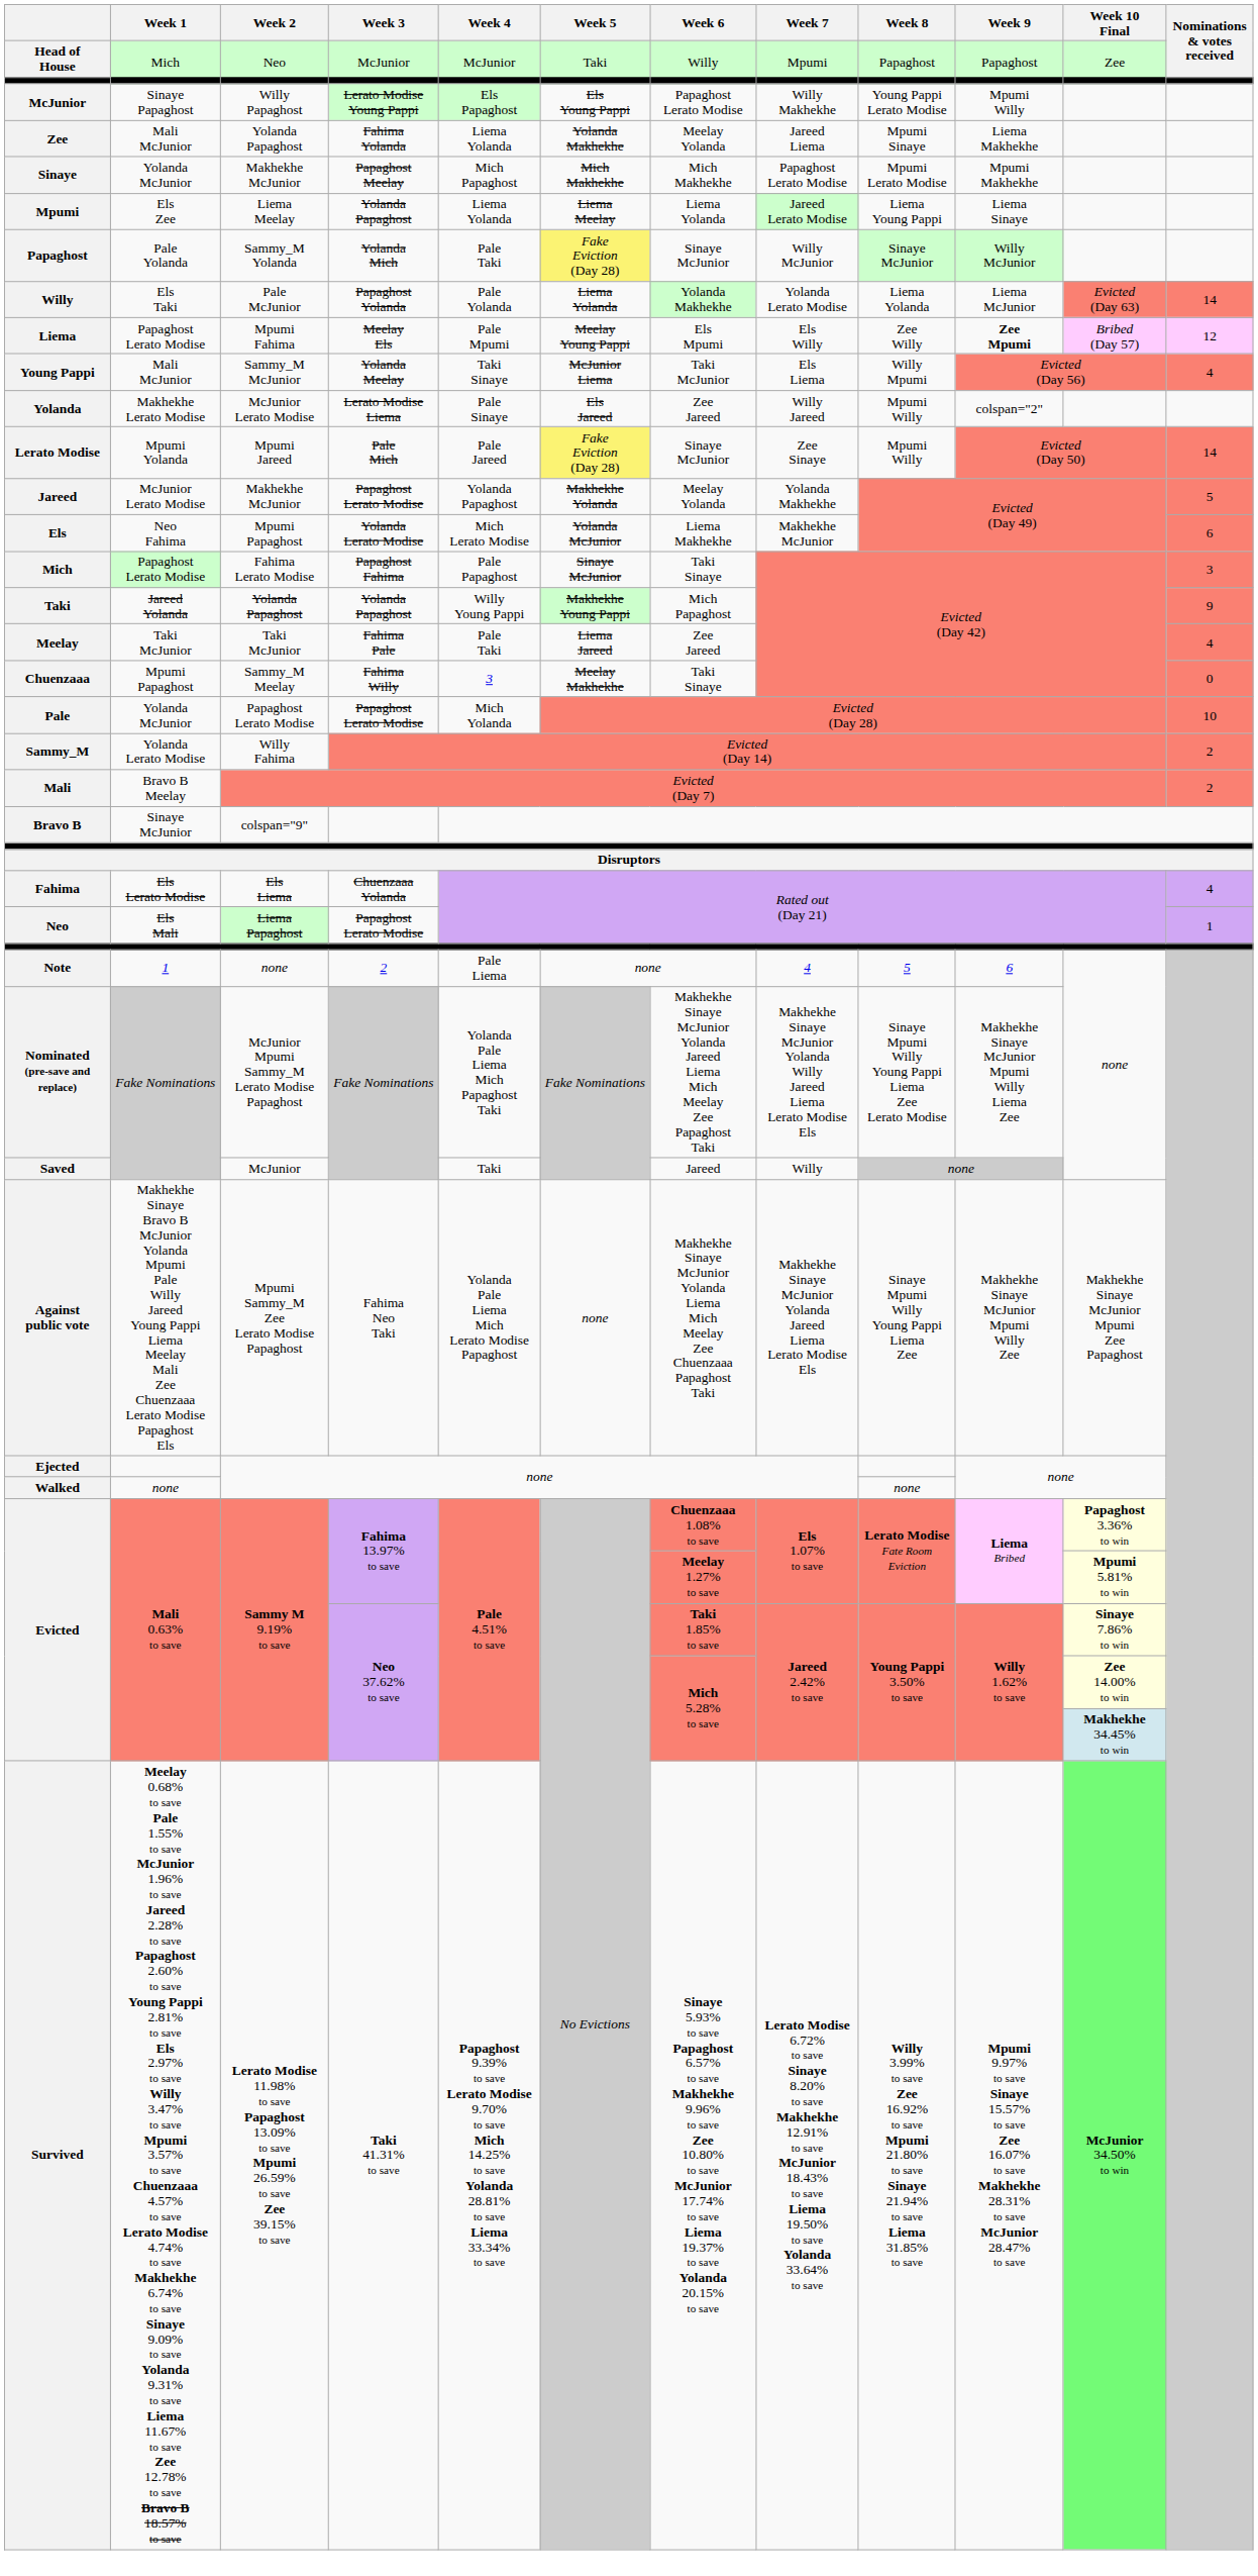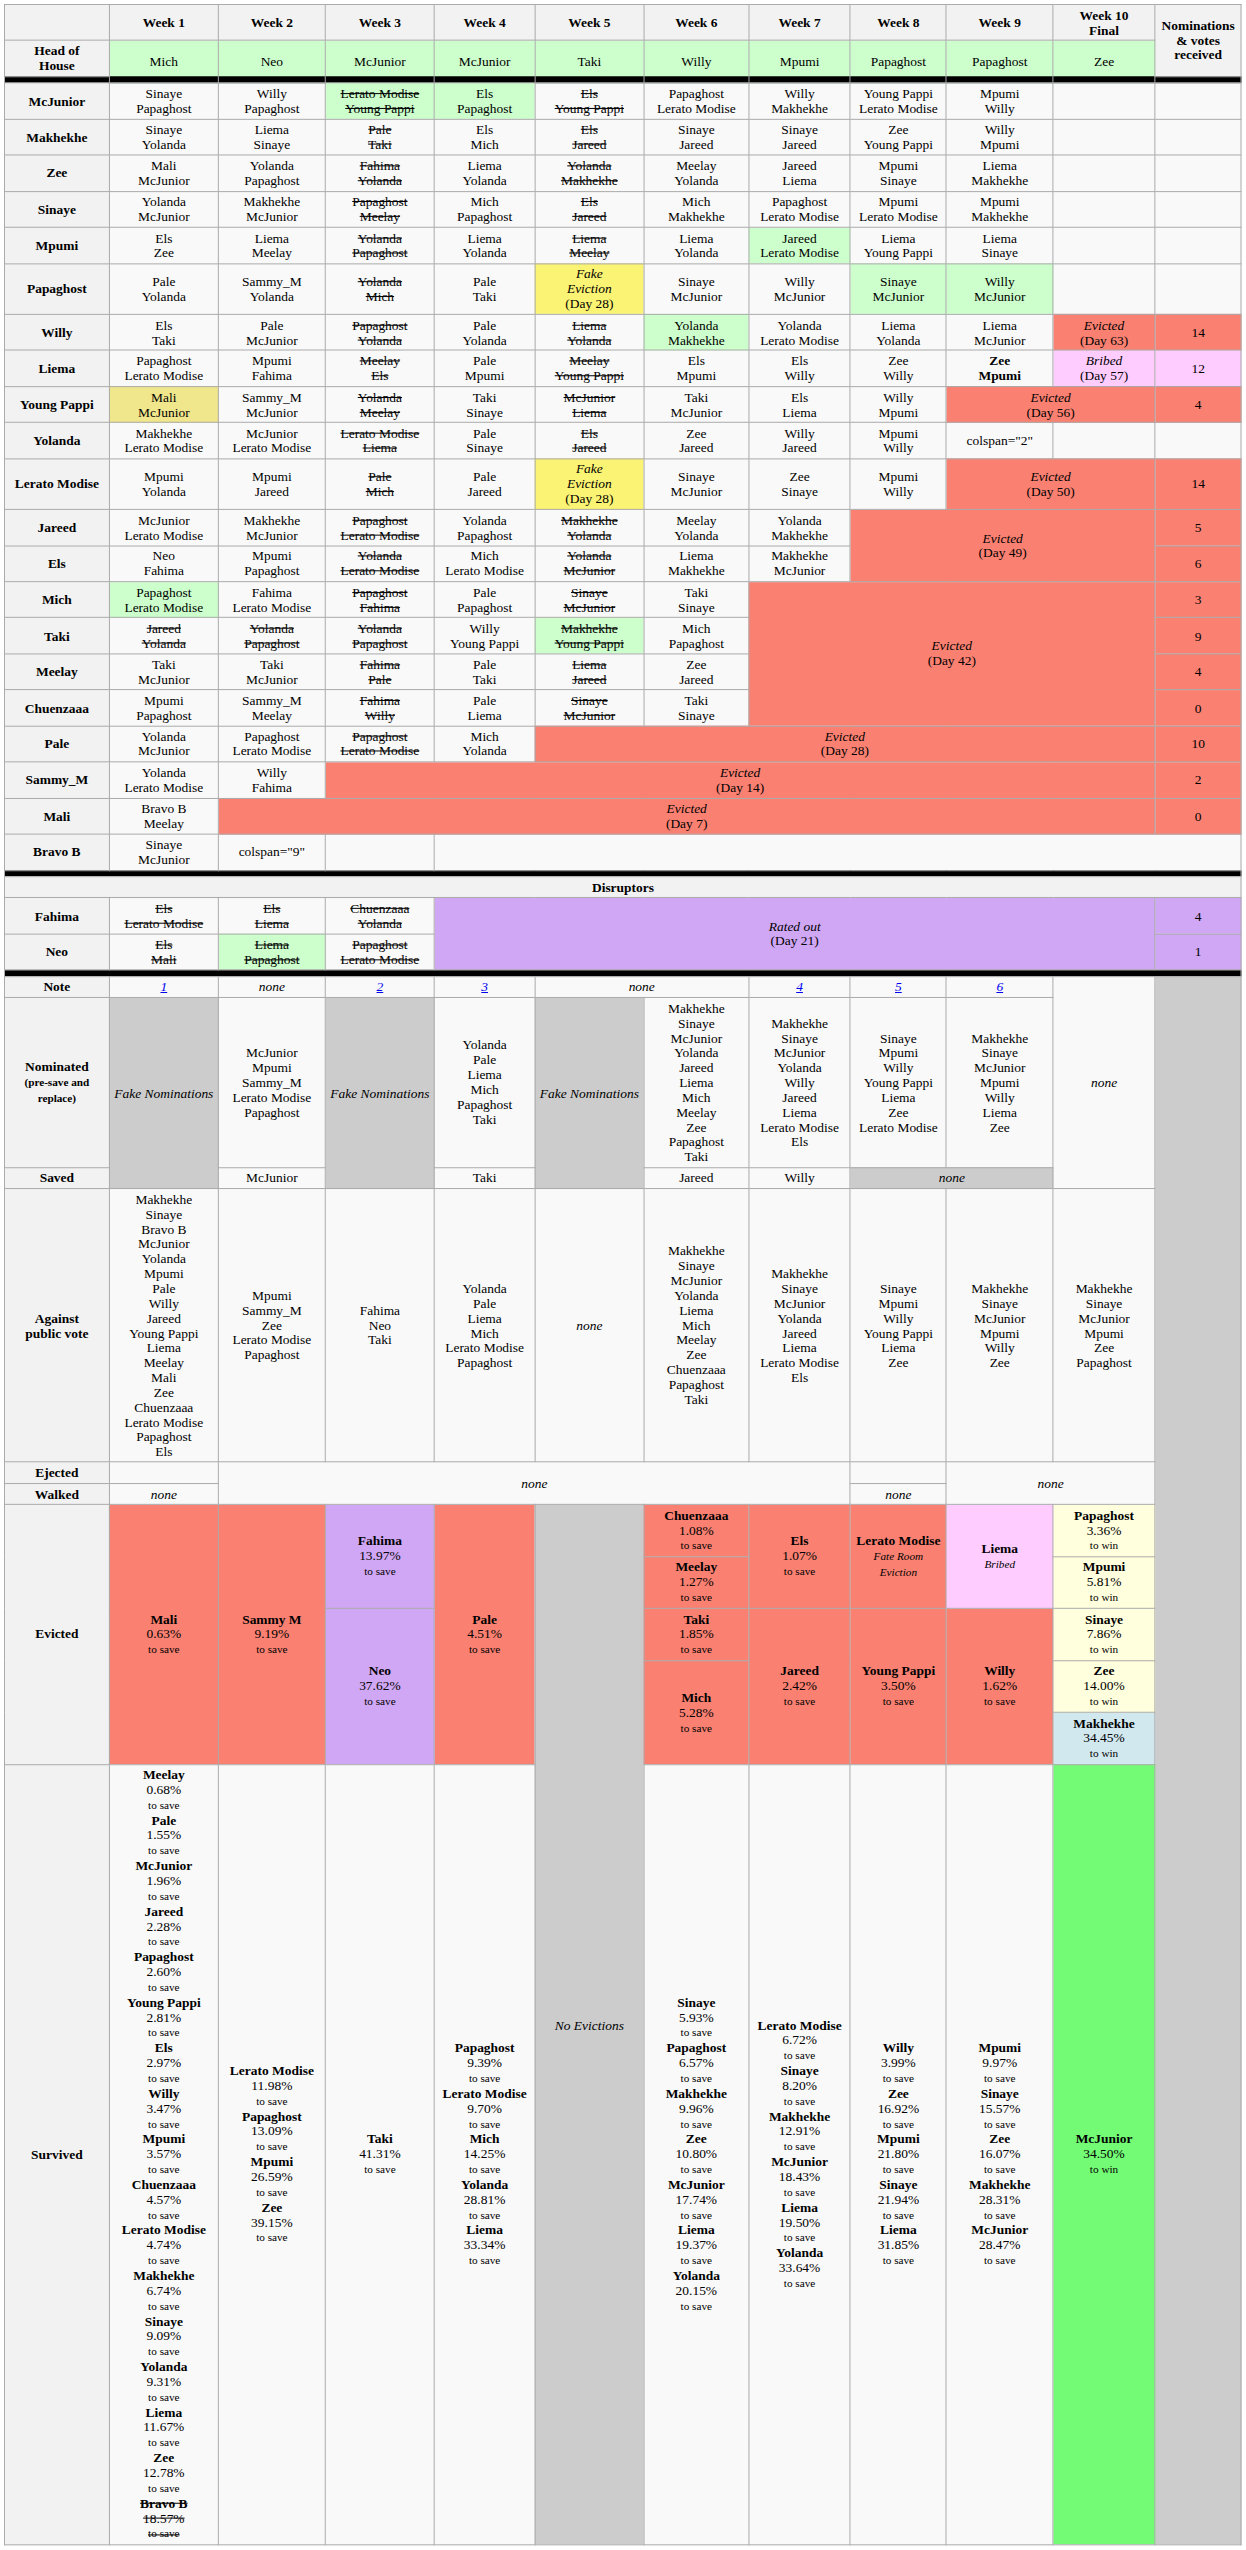+ row: Makhekhe | Sinaye Yolanda | Liema Sinaye | Pale Taki | Els Mich | Els Jareed | Sinaye Jareed | Sinaye Jareed | Zee Young Pappi | Willy Mpumi
Sinaye | Week 5: Mich Makhekhe -> Els Jareed
Young Pappi | Week 1: no background -> khaki background
Chuenzaaa | Week 4: 3 -> Pale Liema
Chuenzaaa | Week 5: Meelay Makhekhe -> Sinaye McJunior
Mali | Nominations & votes received: 2 -> 0
Note | Week 4: Pale Liema -> 3
